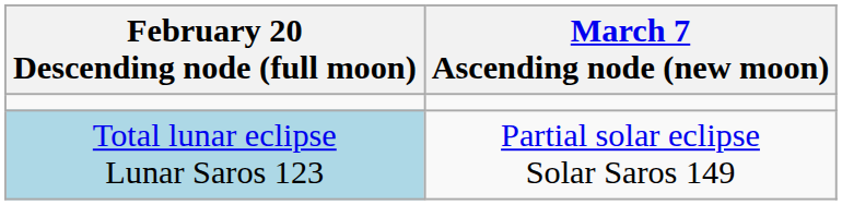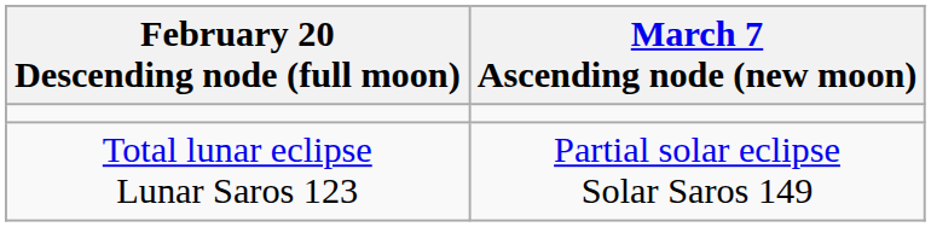row 3 | February 20 Descending node (full moon): lightblue background -> no background
